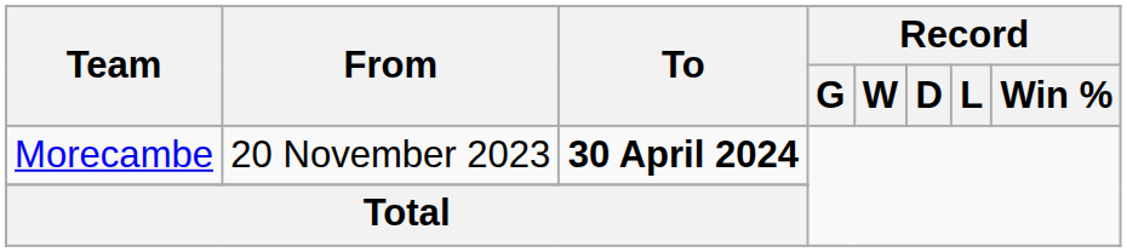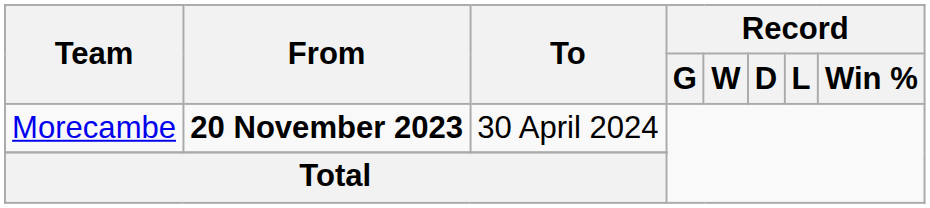Morecambe | From: normal -> bold
Morecambe | To: bold -> normal
